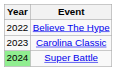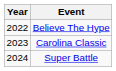Super Battle | Year: lightgreen background -> no background
